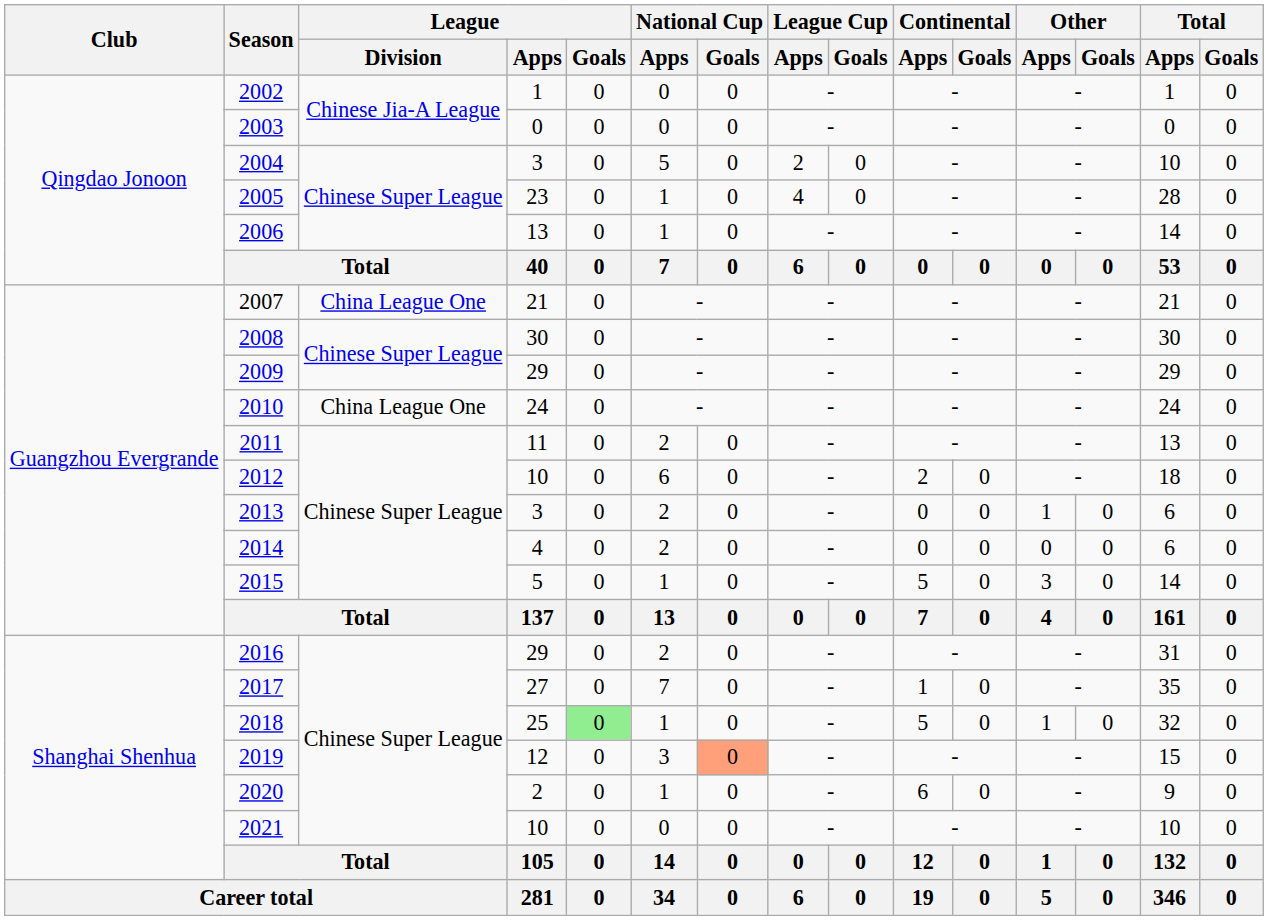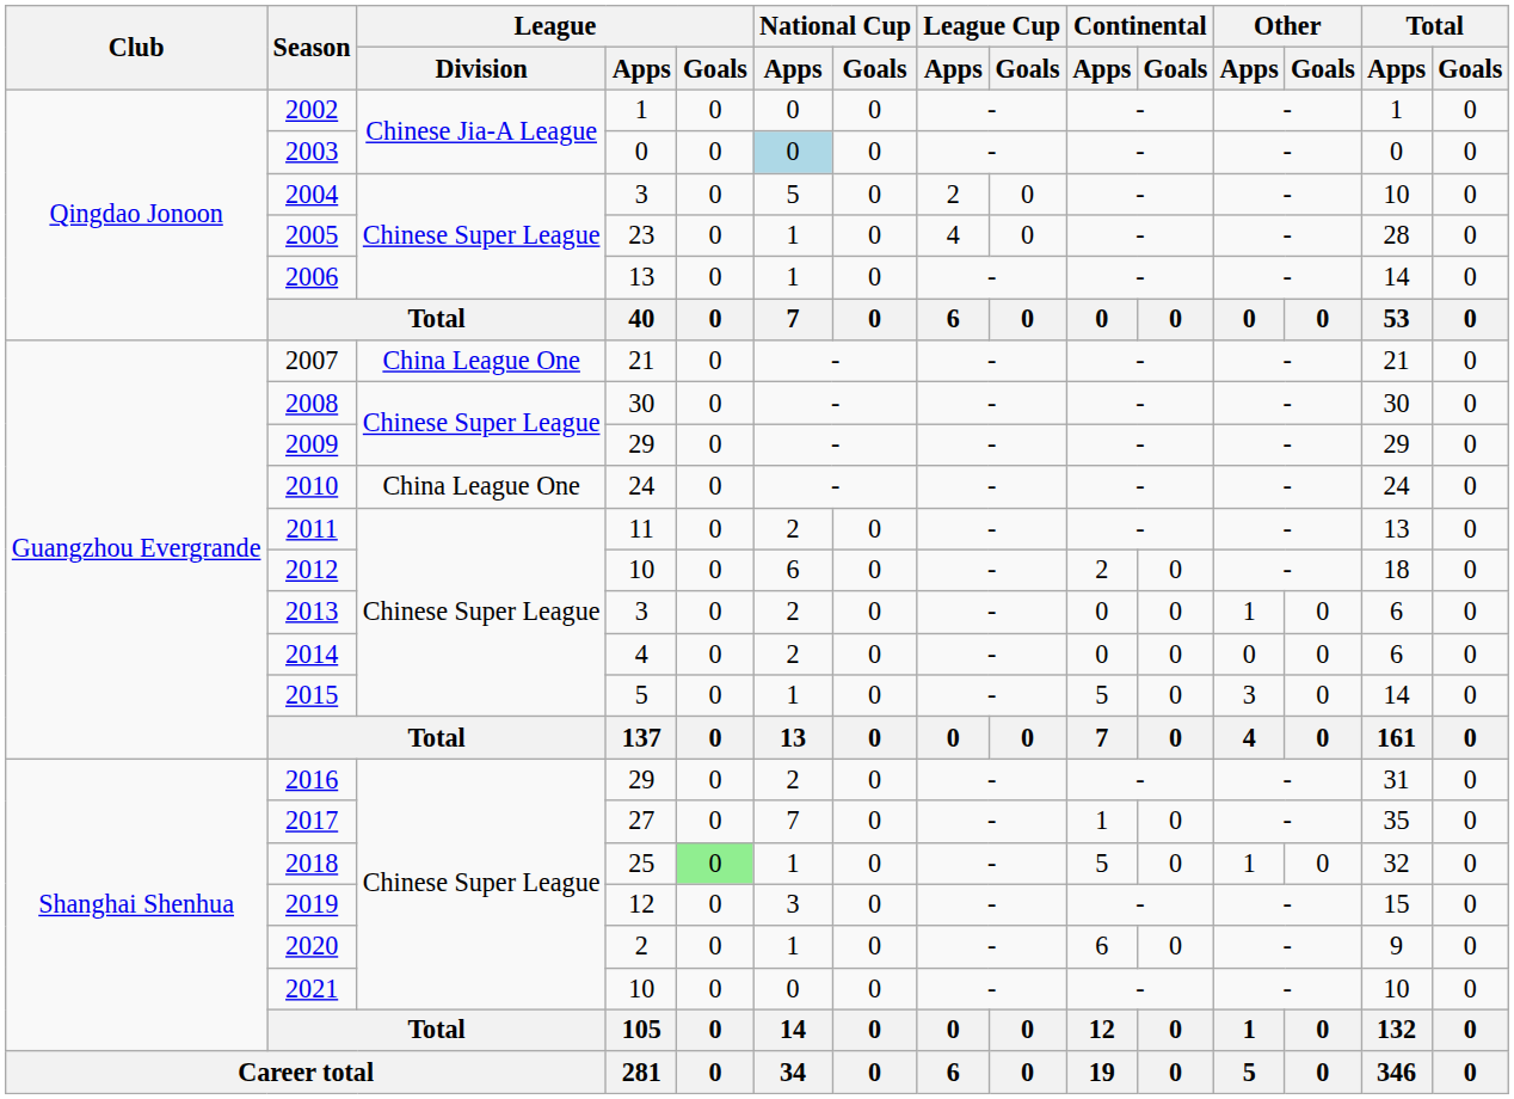2003 | National Cup / Apps: no background -> lightblue background
2019 | National Cup / Goals: lightsalmon background -> no background
